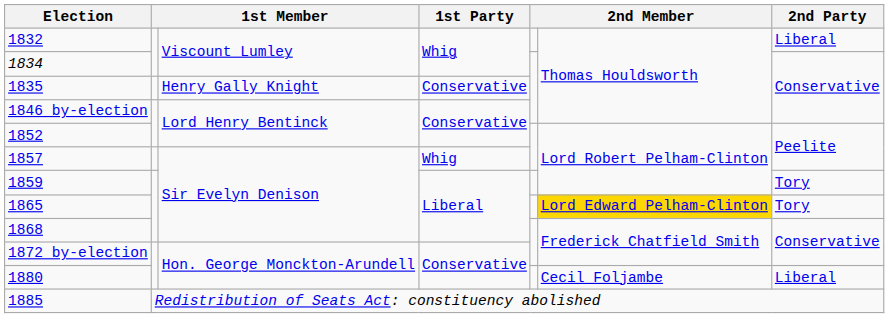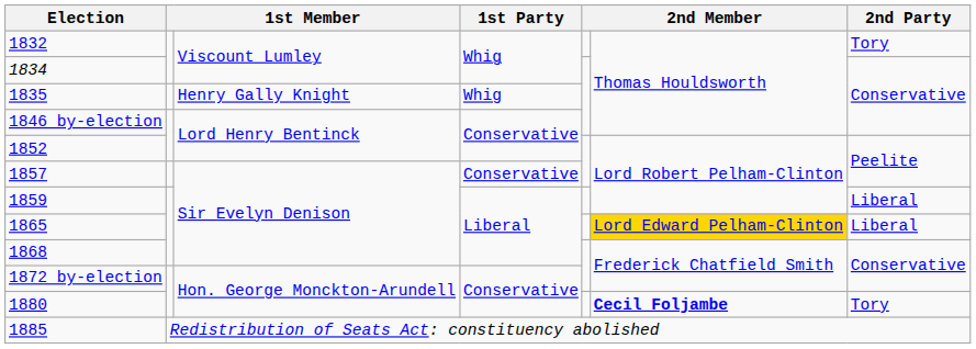1832 | 2nd Party: Liberal -> Tory
1835 | 1st Party: Conservative -> Whig
1857 | 1st Party: Whig -> Conservative
1859 | 2nd Party: Tory -> Liberal
1865 | 2nd Party: Tory -> Liberal
1880 | column 6: normal -> bold
1880 | 2nd Party: Liberal -> Tory
